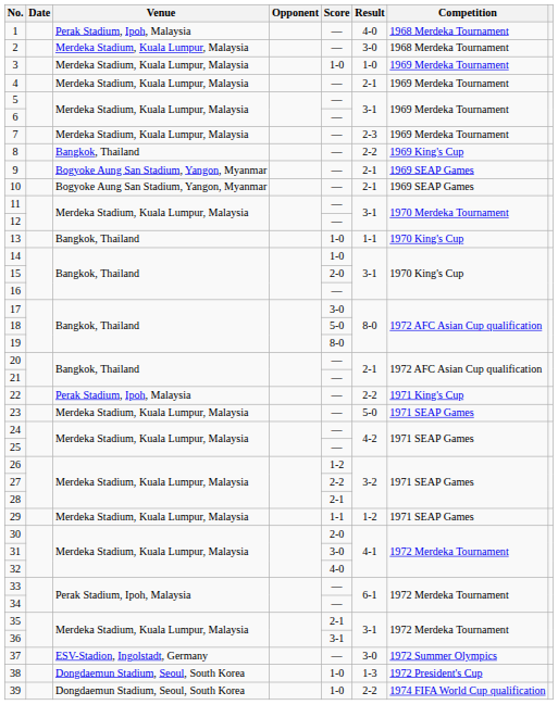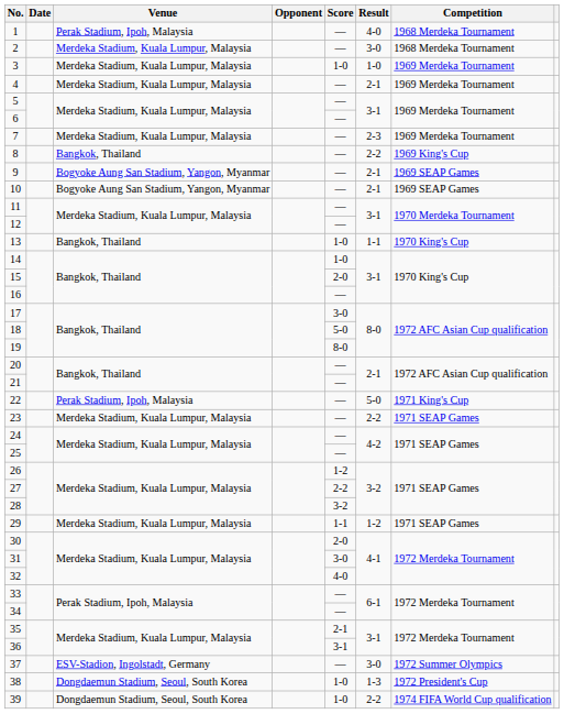22 | Result: 2-2 -> 5-0
23 | Result: 5-0 -> 2-2
28 | Score: 2-1 -> 3-2
